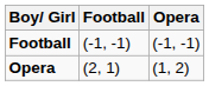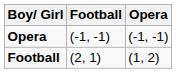row 2 | Boy/ Girl: Football -> Opera
row 3 | Boy/ Girl: Opera -> Football
